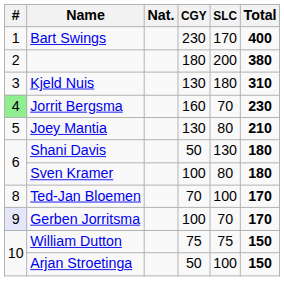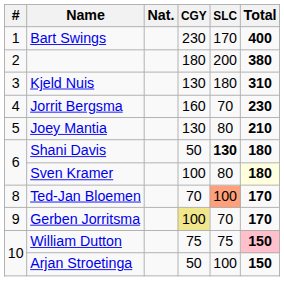Jorrit Bergsma | #: lightgreen background -> no background
Shani Davis | SLC: normal -> bold
Sven Kramer | Total: no background -> lightyellow background
Ted-Jan Bloemen | SLC: no background -> lightsalmon background
Gerben Jorritsma | #: lavender background -> no background
Gerben Jorritsma | CGY: no background -> khaki background
William Dutton | Total: no background -> pink background
